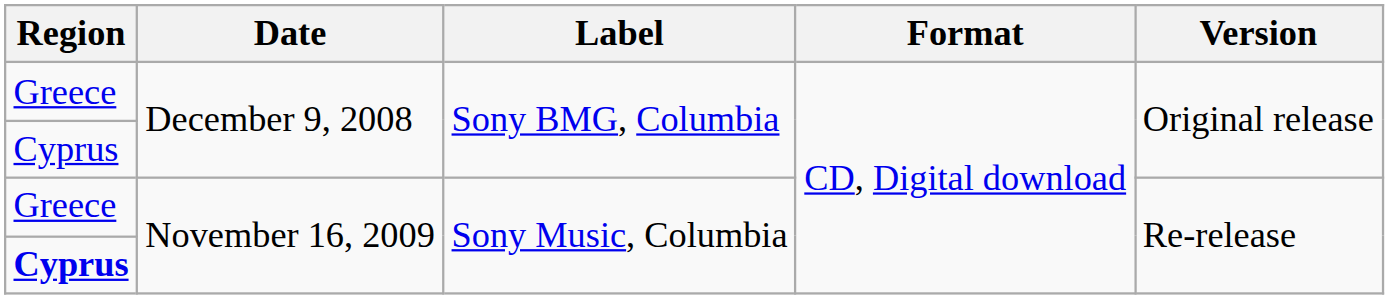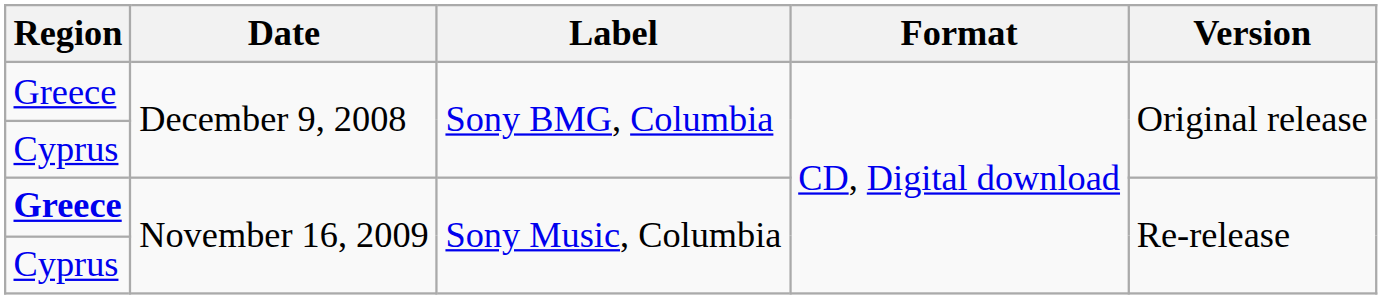Greece / November 16, 2009 | Region: normal -> bold
Cyprus / November 16, 2009 | Region: bold -> normal
